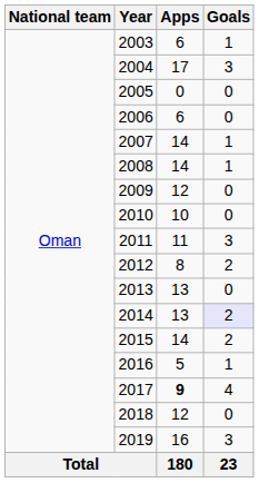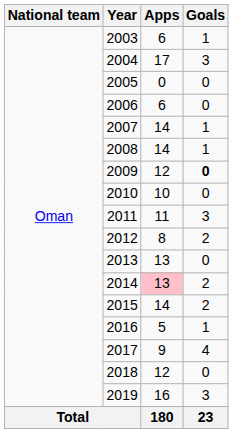2009 | Goals: normal -> bold
2014 | Apps: no background -> pink background
2014 | Goals: lavender background -> no background
2017 | Apps: bold -> normal
